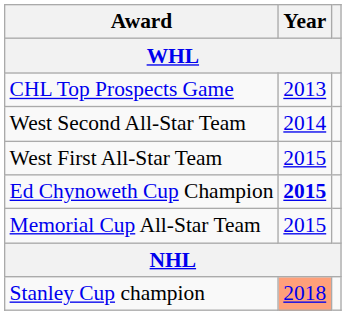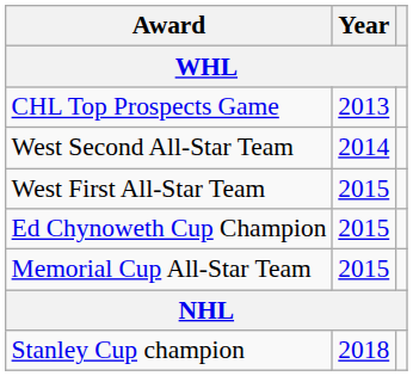Ed Chynoweth Cup Champion | Year: bold -> normal
Stanley Cup champion | Year: lightsalmon background -> no background
